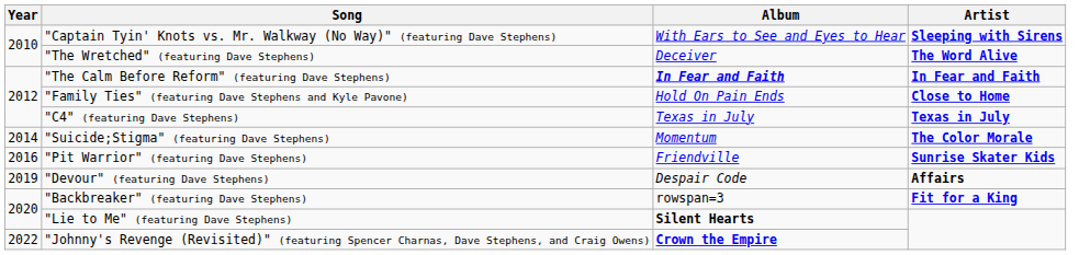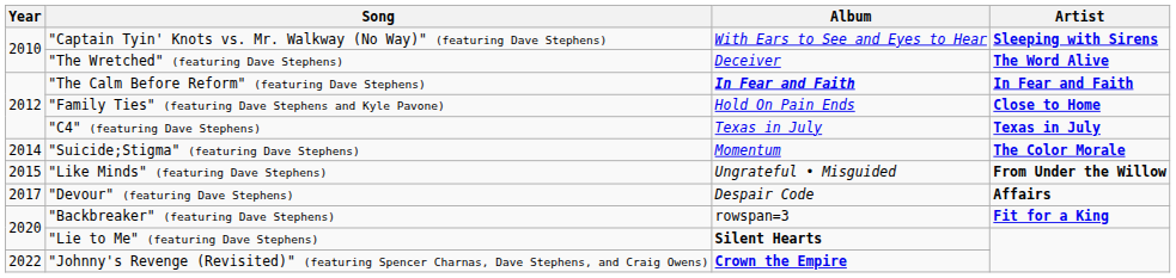+ row: 2015 | "Like Minds" (featuring Dave Stephens) | Ungrateful • Misguided | From Under the Willow
- row: 2016 | "Pit Warrior" (featuring Dave Stephens) | Friendville | Sunrise Skater Kids
"Devour" (featuring Dave Stephens) | Year: 2019 -> 2017
